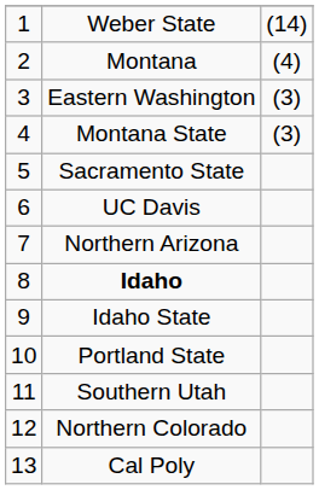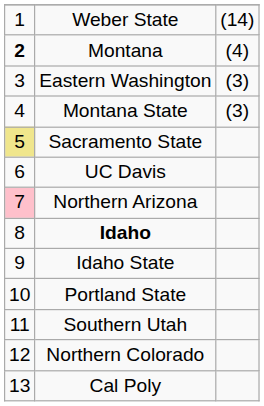Montana | column 1: normal -> bold
Sacramento State | column 1: no background -> khaki background
Northern Arizona | column 1: no background -> pink background
